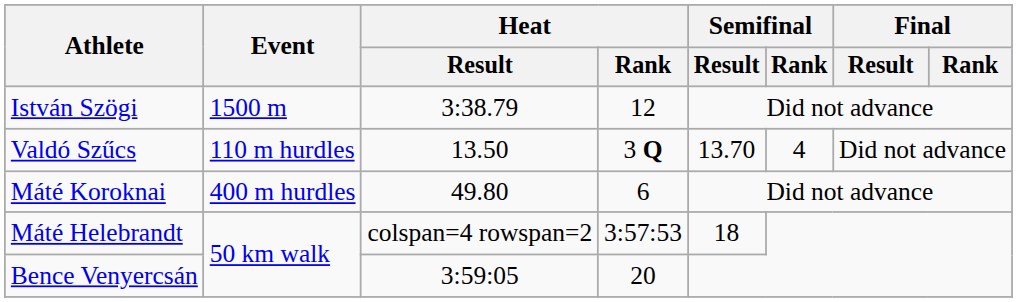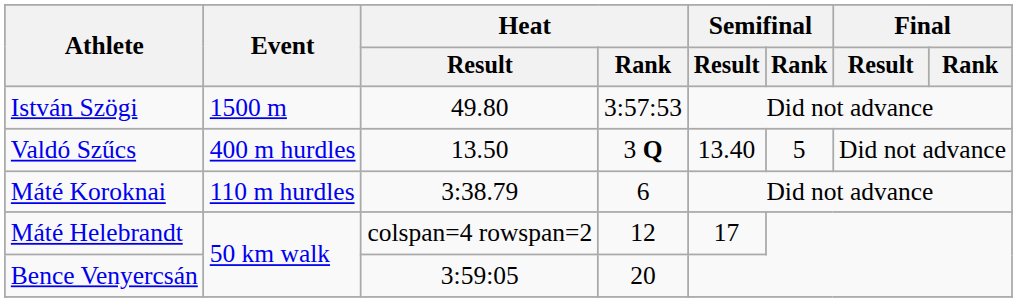István Szögi | Heat / Result: 3:38.79 -> 49.80
István Szögi | Heat / Rank: 12 -> 3:57:53
Valdó Szűcs | Event: 110 m hurdles -> 400 m hurdles
Valdó Szűcs | Semifinal / Result: 13.70 -> 13.40
Valdó Szűcs | Semifinal / Rank: 4 -> 5
Máté Koroknai | Event: 400 m hurdles -> 110 m hurdles
Máté Koroknai | Heat / Result: 49.80 -> 3:38.79
Máté Helebrandt | Heat / Rank: 3:57:53 -> 12
Máté Helebrandt | Semifinal / Result: 18 -> 17
